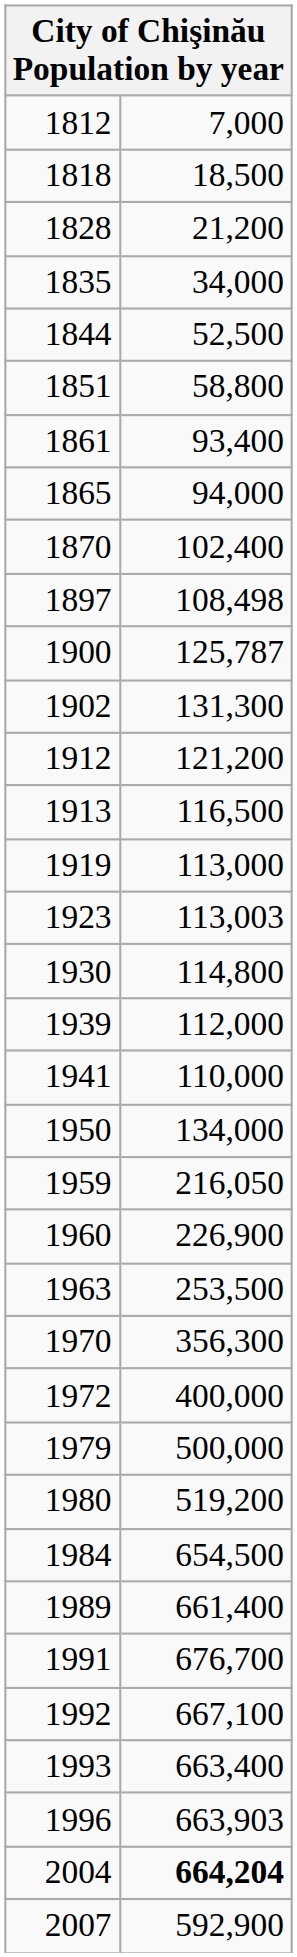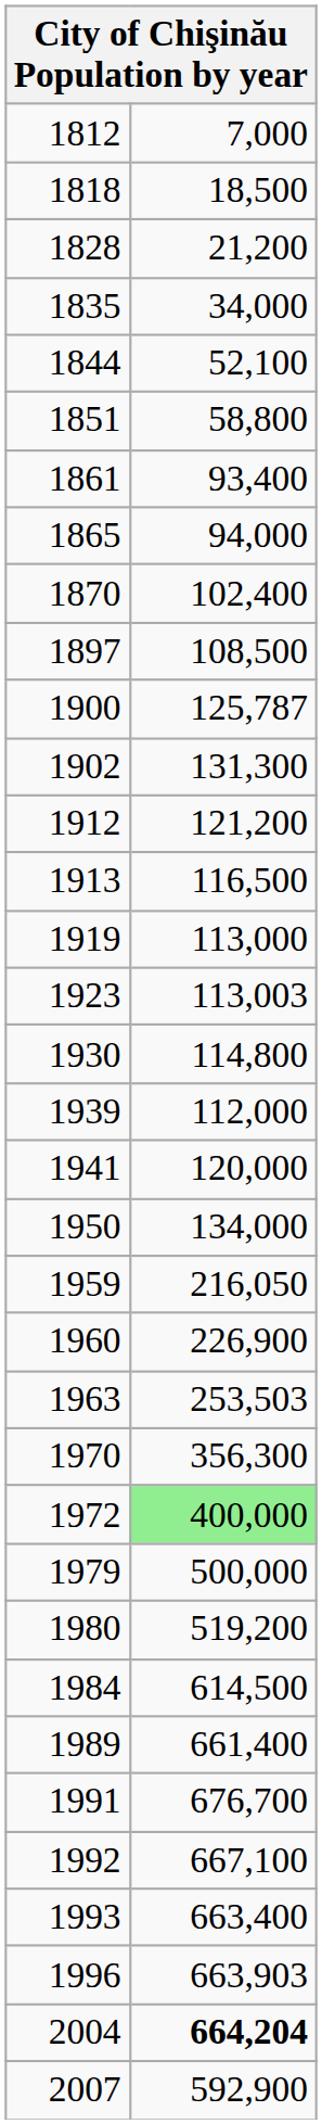1844 | column 2: 52,500 -> 52,100
1897 | column 2: 108,498 -> 108,500
1941 | column 2: 110,000 -> 120,000
1963 | column 2: 253,500 -> 253,503
1972 | column 2: no background -> lightgreen background
1984 | column 2: 654,500 -> 614,500
